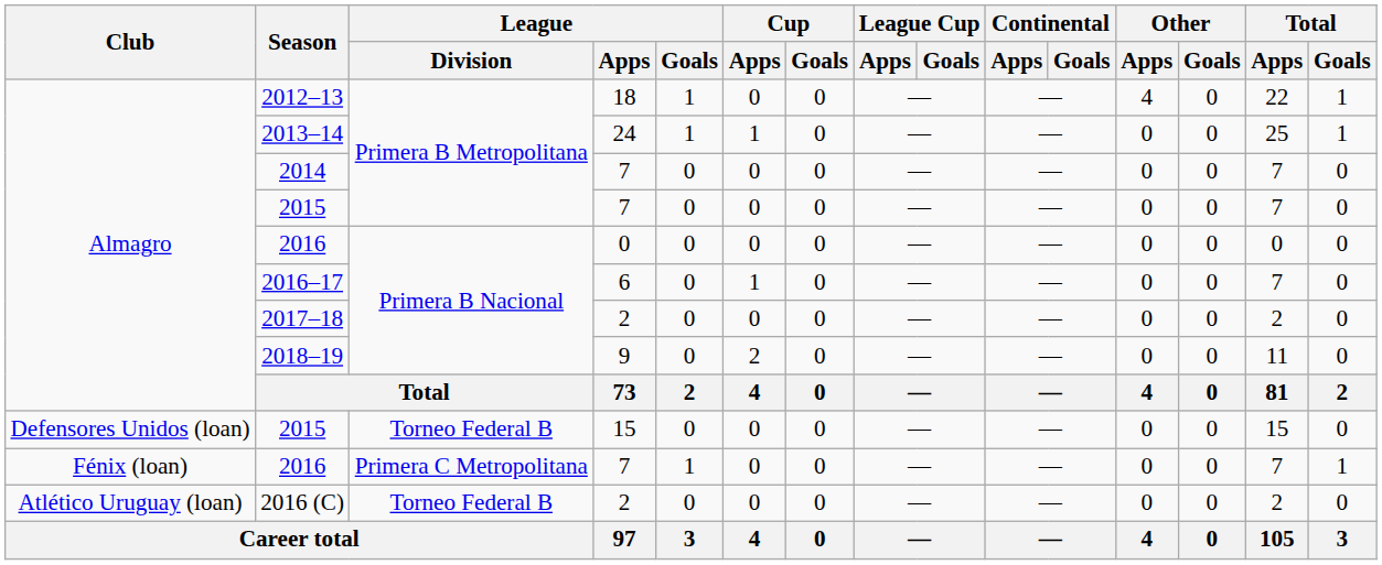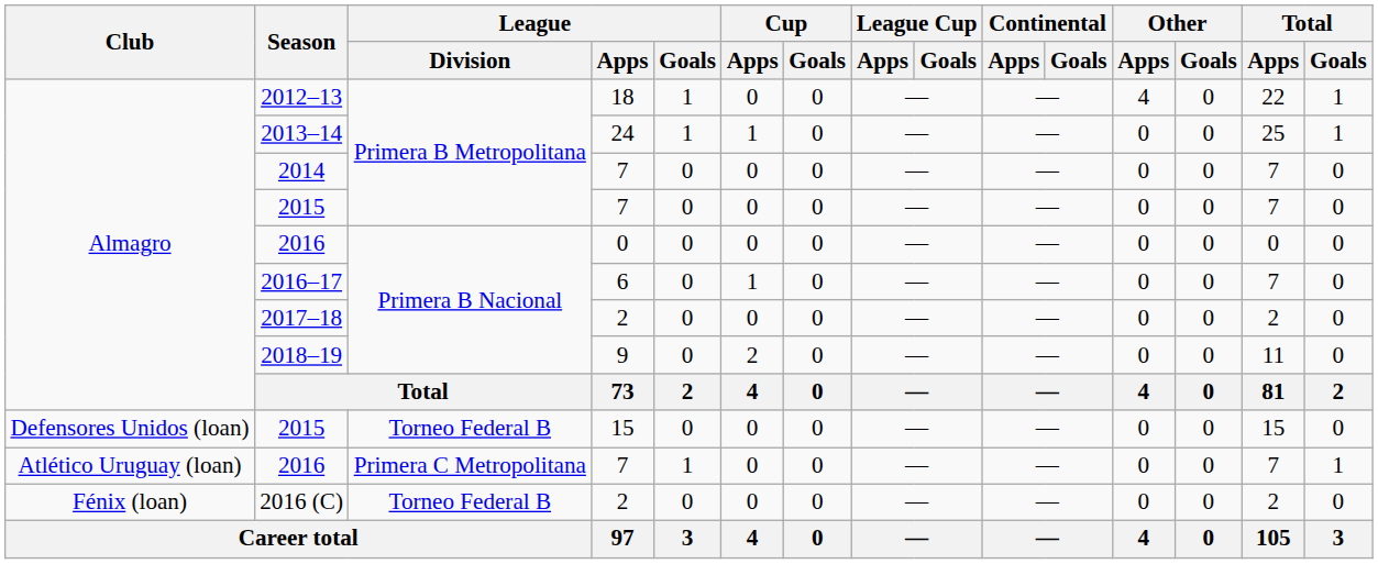2016 / 7 | Club: Fénix (loan) -> Atlético Uruguay (loan)
2016 (C) | Club: Atlético Uruguay (loan) -> Fénix (loan)
